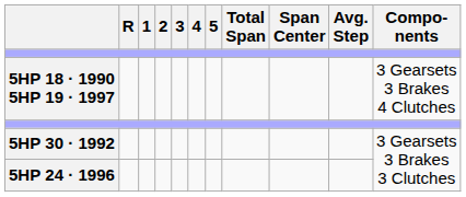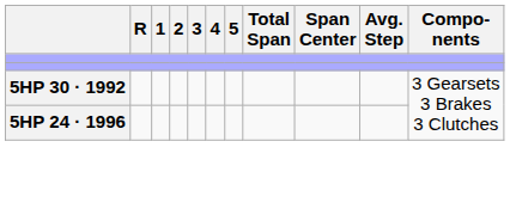- row: 5HP 18 · 1990 5HP 19 · 1997 | 3 Gearsets 3 Brakes 4 Clutches
